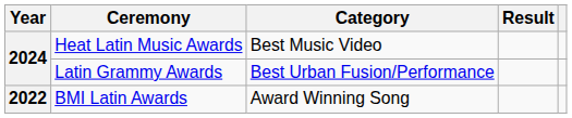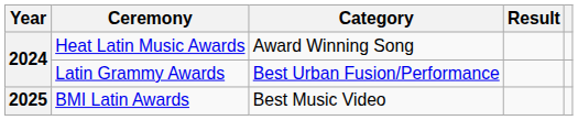Heat Latin Music Awards | Category: Best Music Video -> Award Winning Song
BMI Latin Awards | Year: 2022 -> 2025
BMI Latin Awards | Category: Award Winning Song -> Best Music Video
